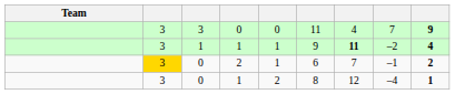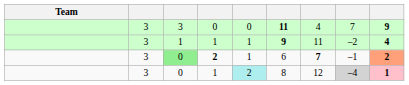row 2 | column 6: normal -> bold
row 3 | column 6: normal -> bold
row 3 | column 7: bold -> normal
row 4 | column 2: gold background -> no background
row 4 | column 3: no background -> lightgreen background
row 4 | column 4: normal -> bold
row 4 | column 7: normal -> bold
row 4 | column 9: no background -> lightsalmon background
row 5 | column 5: no background -> paleturquoise background
row 5 | column 8: no background -> lightgrey background
row 5 | column 9: no background -> pink background
